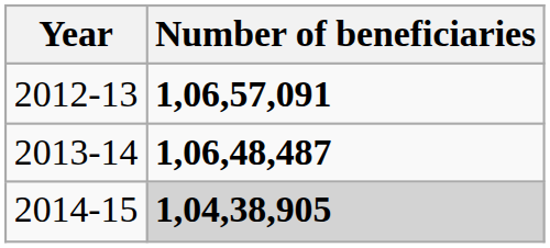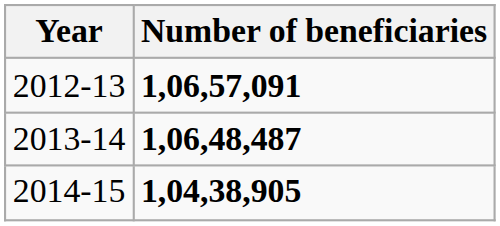2014-15 | Number of beneficiaries: lightgrey background -> no background
